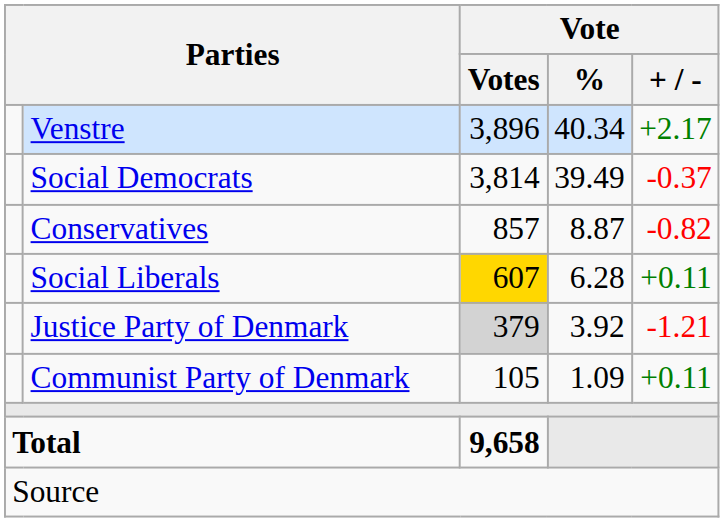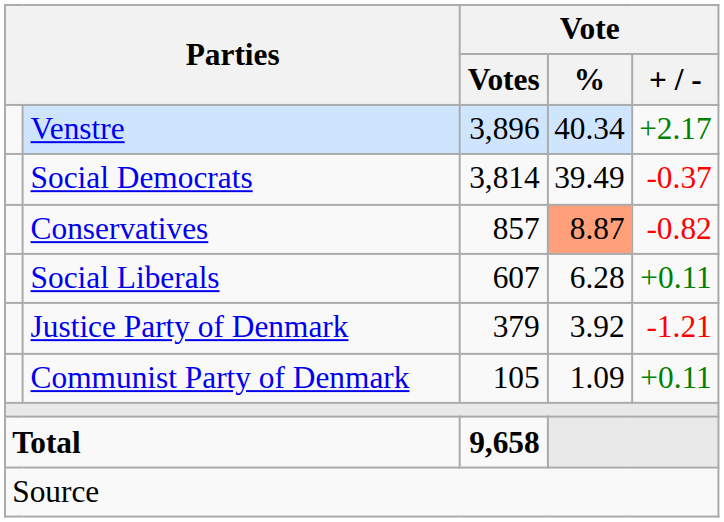Conservatives | Vote / %: no background -> lightsalmon background
Social Liberals | Vote / Votes: gold background -> no background
Justice Party of Denmark | Vote / Votes: lightgrey background -> no background
